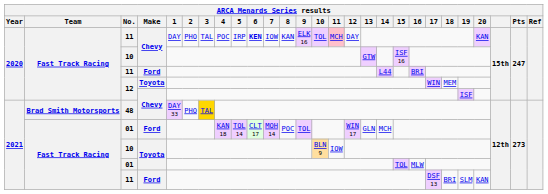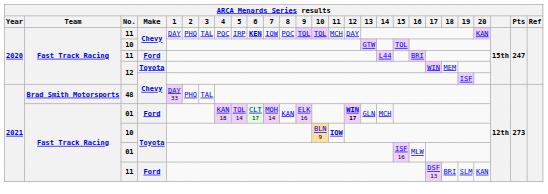11 / Chevy | 8: KAN -> POC
11 / Chevy | 9: ELK 16 -> TOL
11 / Chevy | 11: pink background -> no background
10 / Chevy | 15: ISF 16 -> TOL
48 | 3: gold background -> no background
01 / Ford | 8: POC -> KAN
01 / Ford | 9: TOL -> ELK 16
01 / Ford | 12: normal -> bold
10 / Toyota | 11: normal -> bold
01 / Toyota | 15: TOL -> ISF 16
